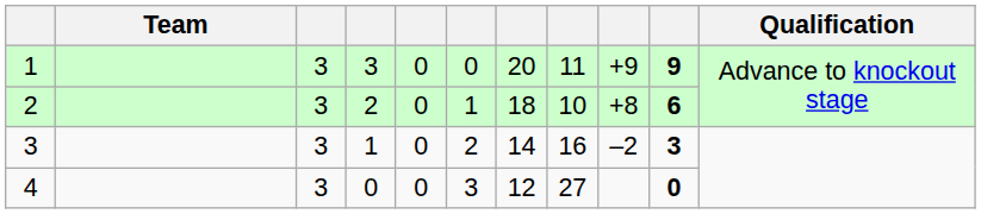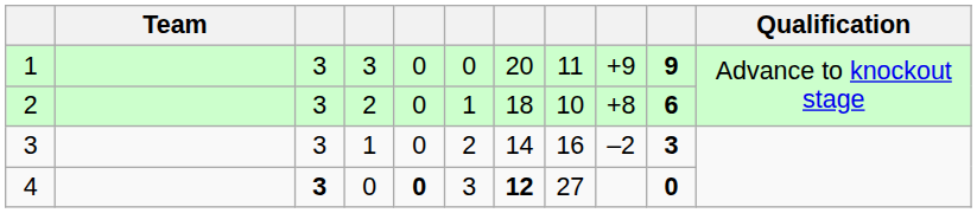4 | column 3: normal -> bold
4 | column 5: normal -> bold
4 | column 7: normal -> bold
